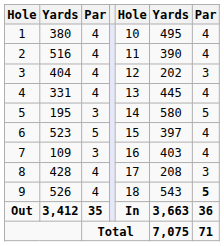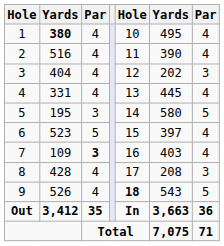1 | column 2: normal -> bold
7 | column 3: normal -> bold
9 | column 5: normal -> bold
9 | column 7: bold -> normal
